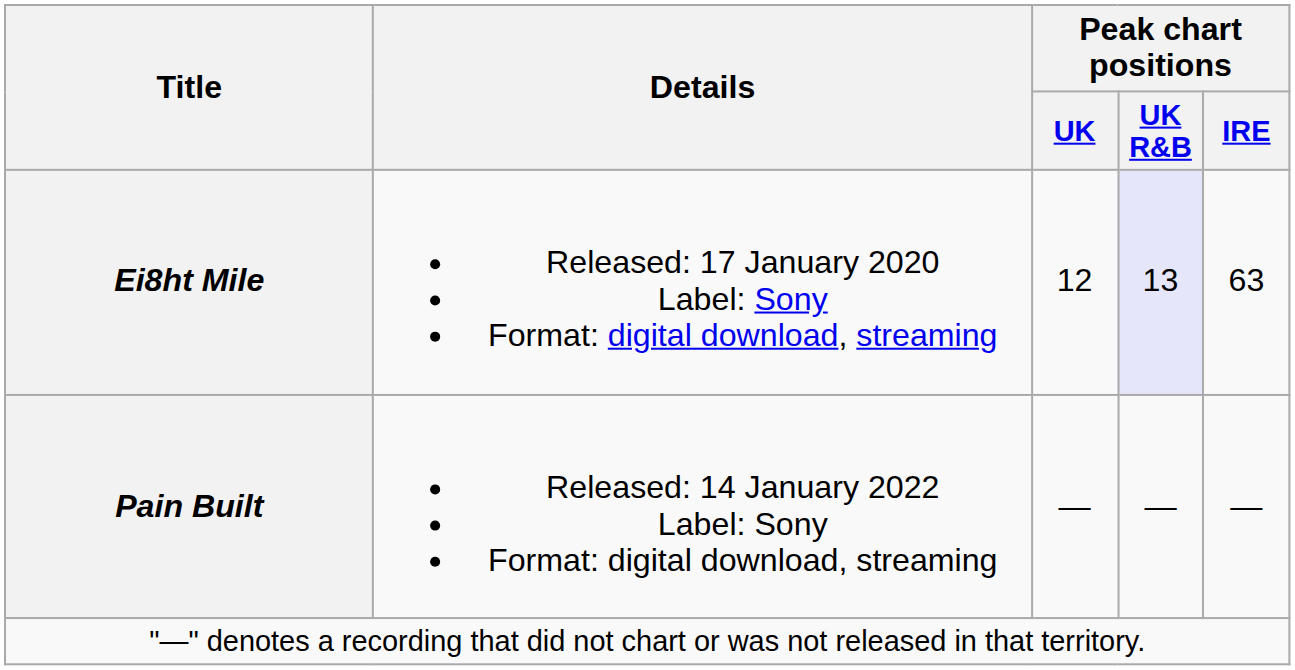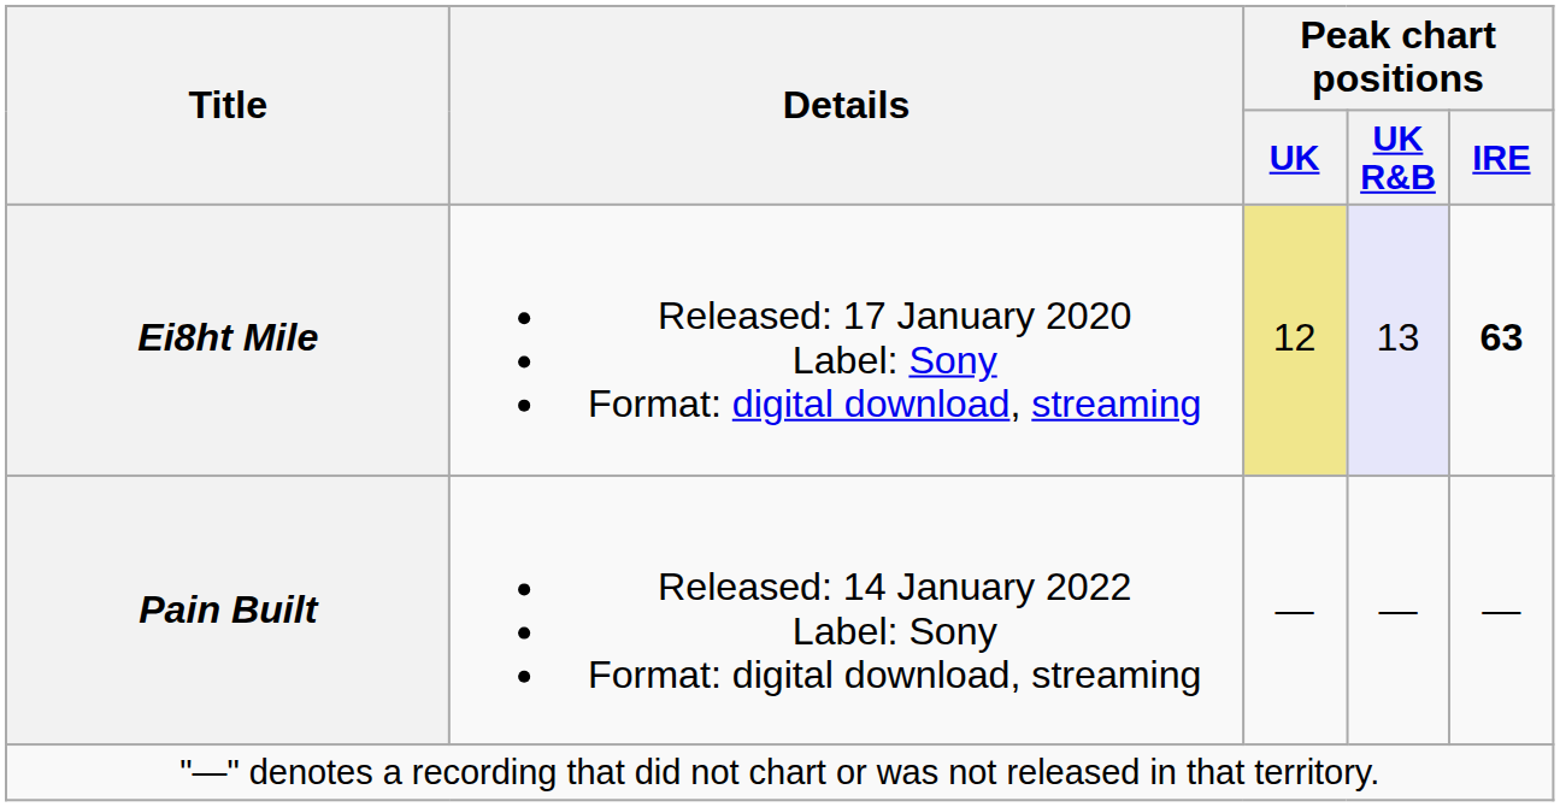Ei8ht Mile | Peak chart positions / UK: no background -> khaki background
Ei8ht Mile | Peak chart positions / IRE: normal -> bold
